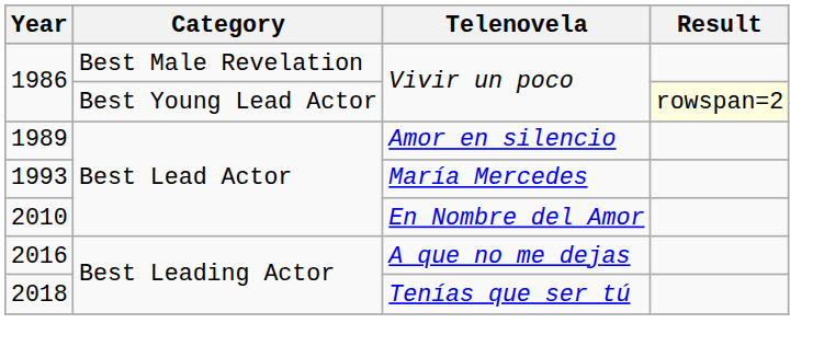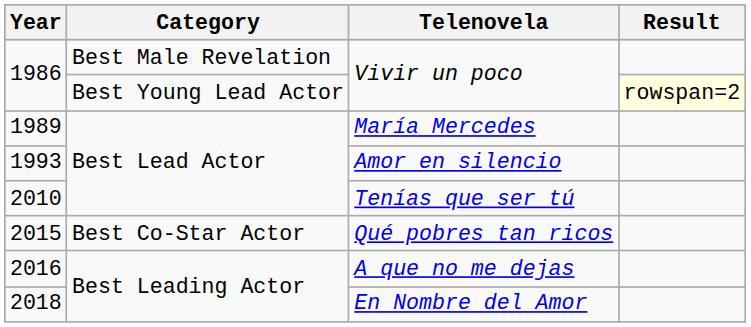1989 | Telenovela: Amor en silencio -> María Mercedes
1993 | Telenovela: María Mercedes -> Amor en silencio
2010 | Telenovela: En Nombre del Amor -> Tenías que ser tú
+ row: 2015 | Best Co-Star Actor | Qué pobres tan ricos
2018 | Telenovela: Tenías que ser tú -> En Nombre del Amor
